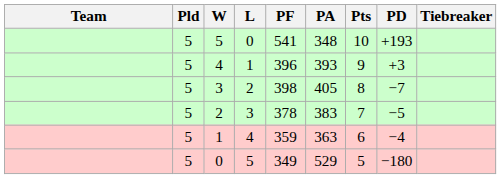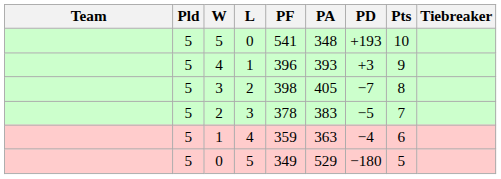columns swapped: PD <-> Pts
